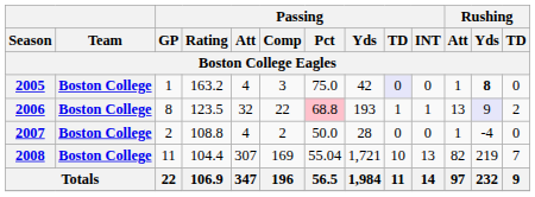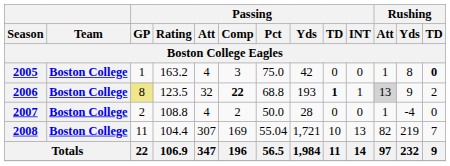2005 | Passing / TD: lavender background -> no background
2005 | Rushing / Yds: bold -> normal
2005 | Rushing / TD: normal -> bold
2006 | Passing / GP: no background -> khaki background
2006 | Passing / Comp: normal -> bold
2006 | Passing / Pct: pink background -> no background
2006 | Passing / TD: normal -> bold
2006 | Rushing / Att: no background -> lightgrey background
2006 | Rushing / Yds: lavender background -> no background
